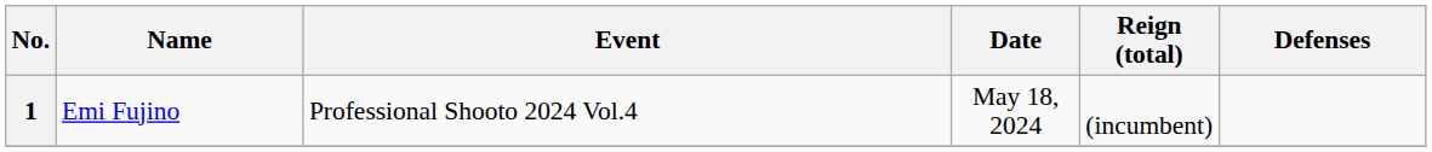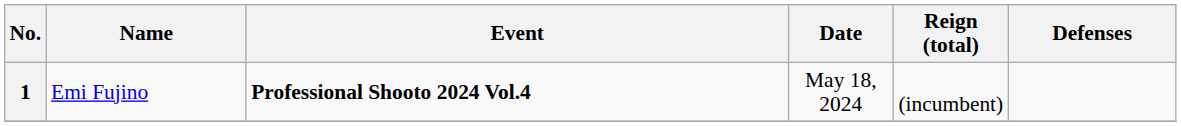1 | Event: normal -> bold
